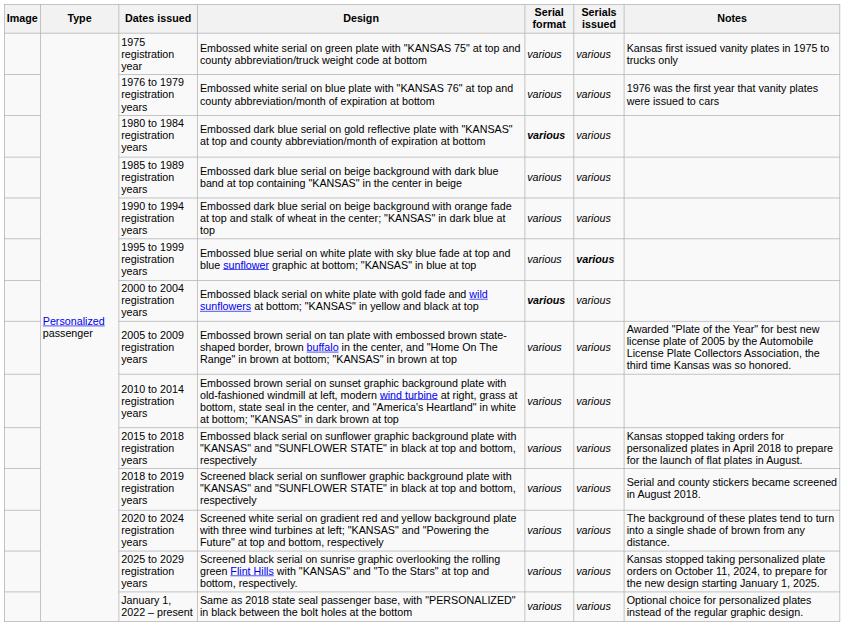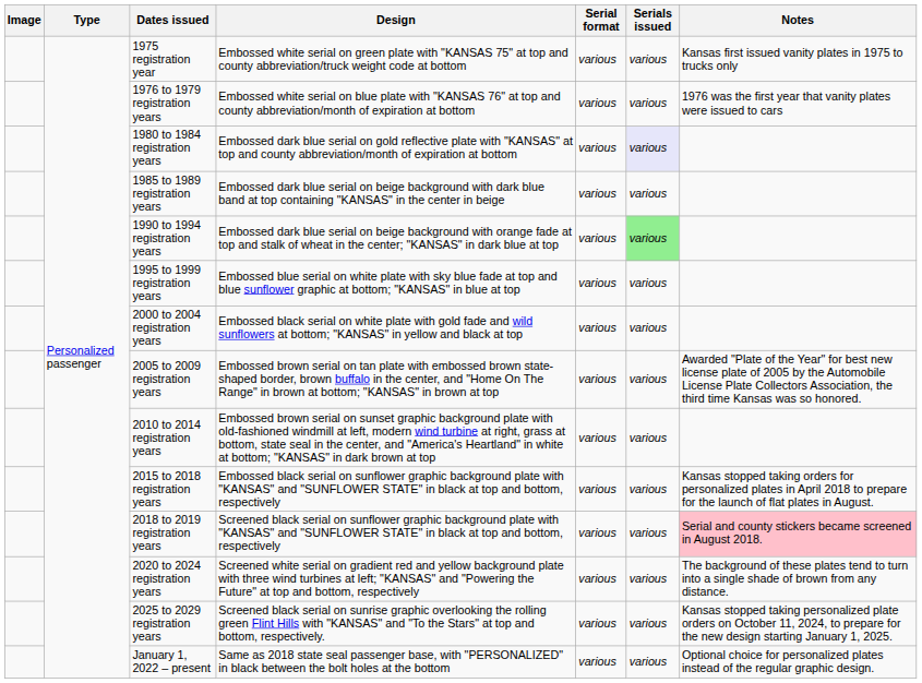1980 to 1984 registration years | Serial format: bold -> normal
1980 to 1984 registration years | Serials issued: no background -> lavender background
1990 to 1994 registration years | Serials issued: no background -> lightgreen background
1995 to 1999 registration years | Serials issued: bold -> normal
2000 to 2004 registration years | Serial format: bold -> normal
2018 to 2019 registration years | Notes: no background -> pink background
